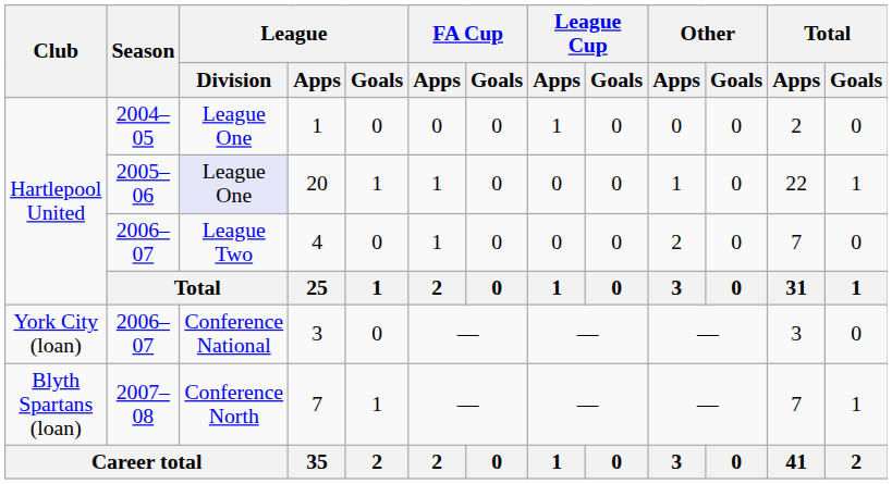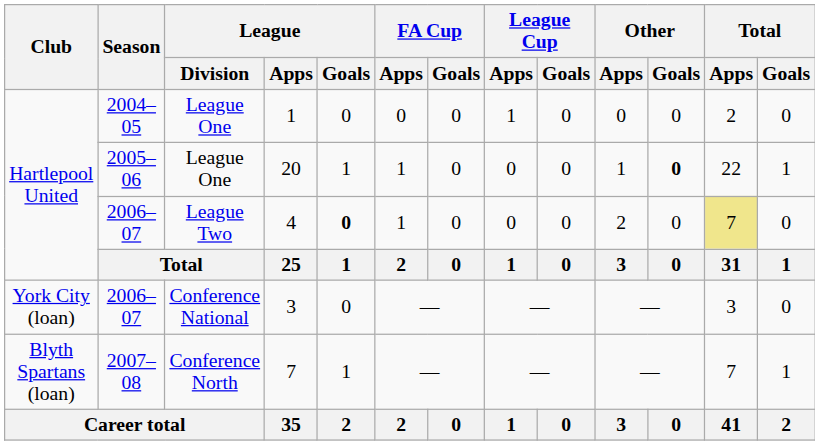20 | League / Division: lavender background -> no background
20 | Other / Goals: normal -> bold
4 | League / Goals: normal -> bold
4 | Total / Apps: no background -> khaki background
